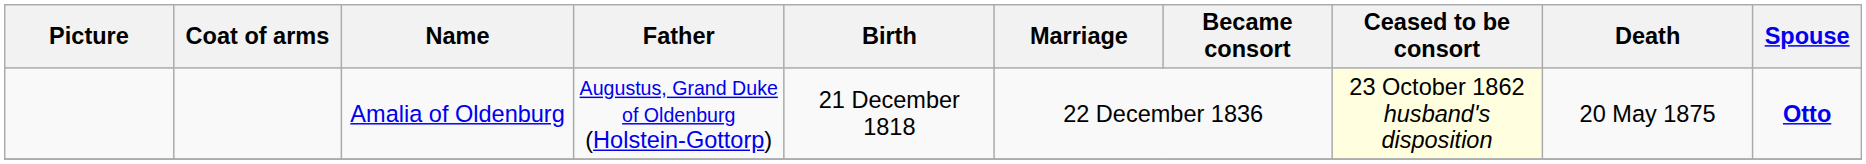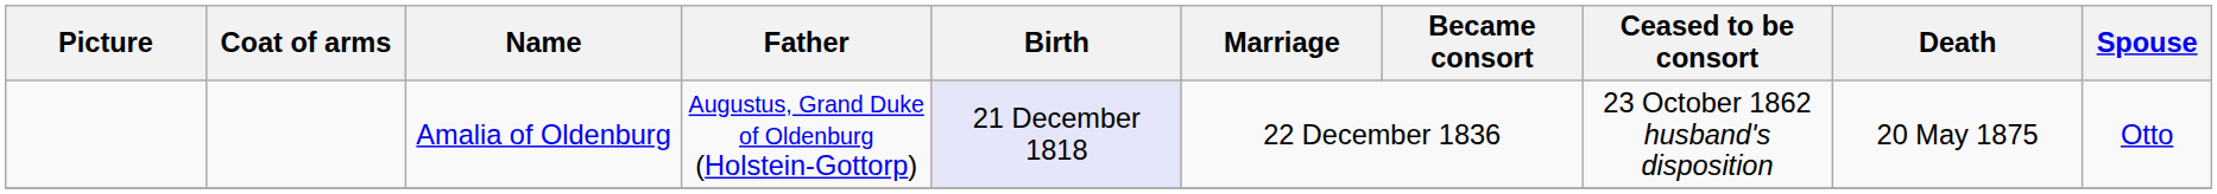Amalia of Oldenburg | Birth: no background -> lavender background
Amalia of Oldenburg | Ceased to be consort: lightyellow background -> no background
Amalia of Oldenburg | Spouse: bold -> normal
